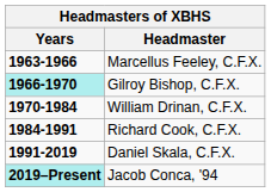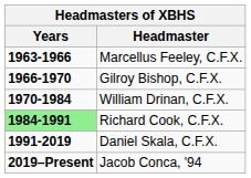Gilroy Bishop, C.F.X. | Years: paleturquoise background -> no background
Richard Cook, C.F.X. | Years: no background -> lightgreen background
Jacob Conca, '94 | Years: paleturquoise background -> no background
